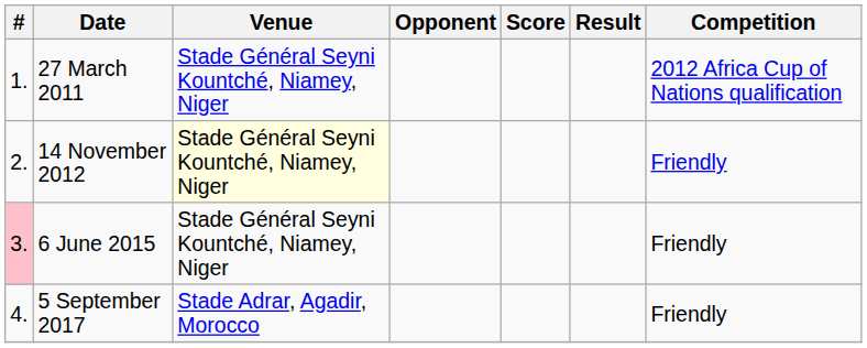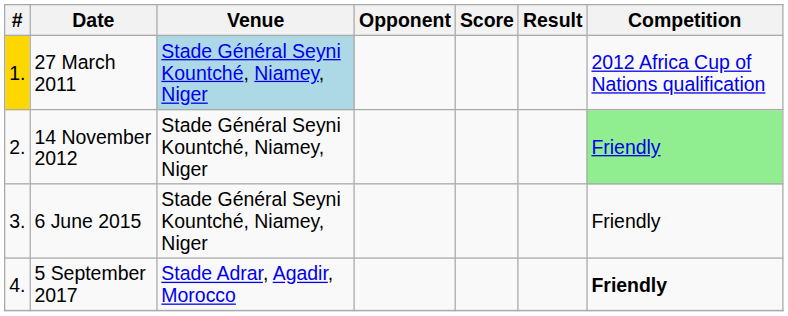27 March 2011 | #: no background -> gold background
27 March 2011 | Venue: no background -> lightblue background
14 November 2012 | Venue: lightyellow background -> no background
14 November 2012 | Competition: no background -> lightgreen background
6 June 2015 | #: pink background -> no background
5 September 2017 | Competition: normal -> bold
